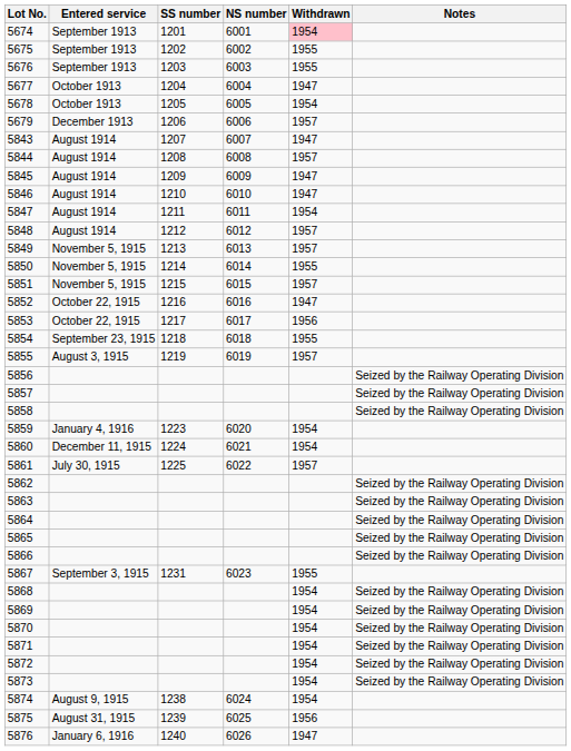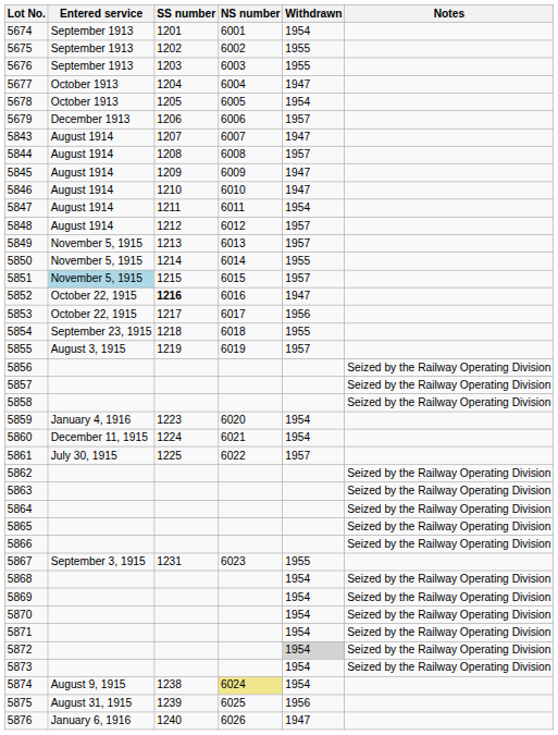5674 | Withdrawn: pink background -> no background
5851 | Entered service: no background -> lightblue background
5852 | SS number: normal -> bold
5872 | Withdrawn: no background -> lightgrey background
5874 | NS number: no background -> khaki background
